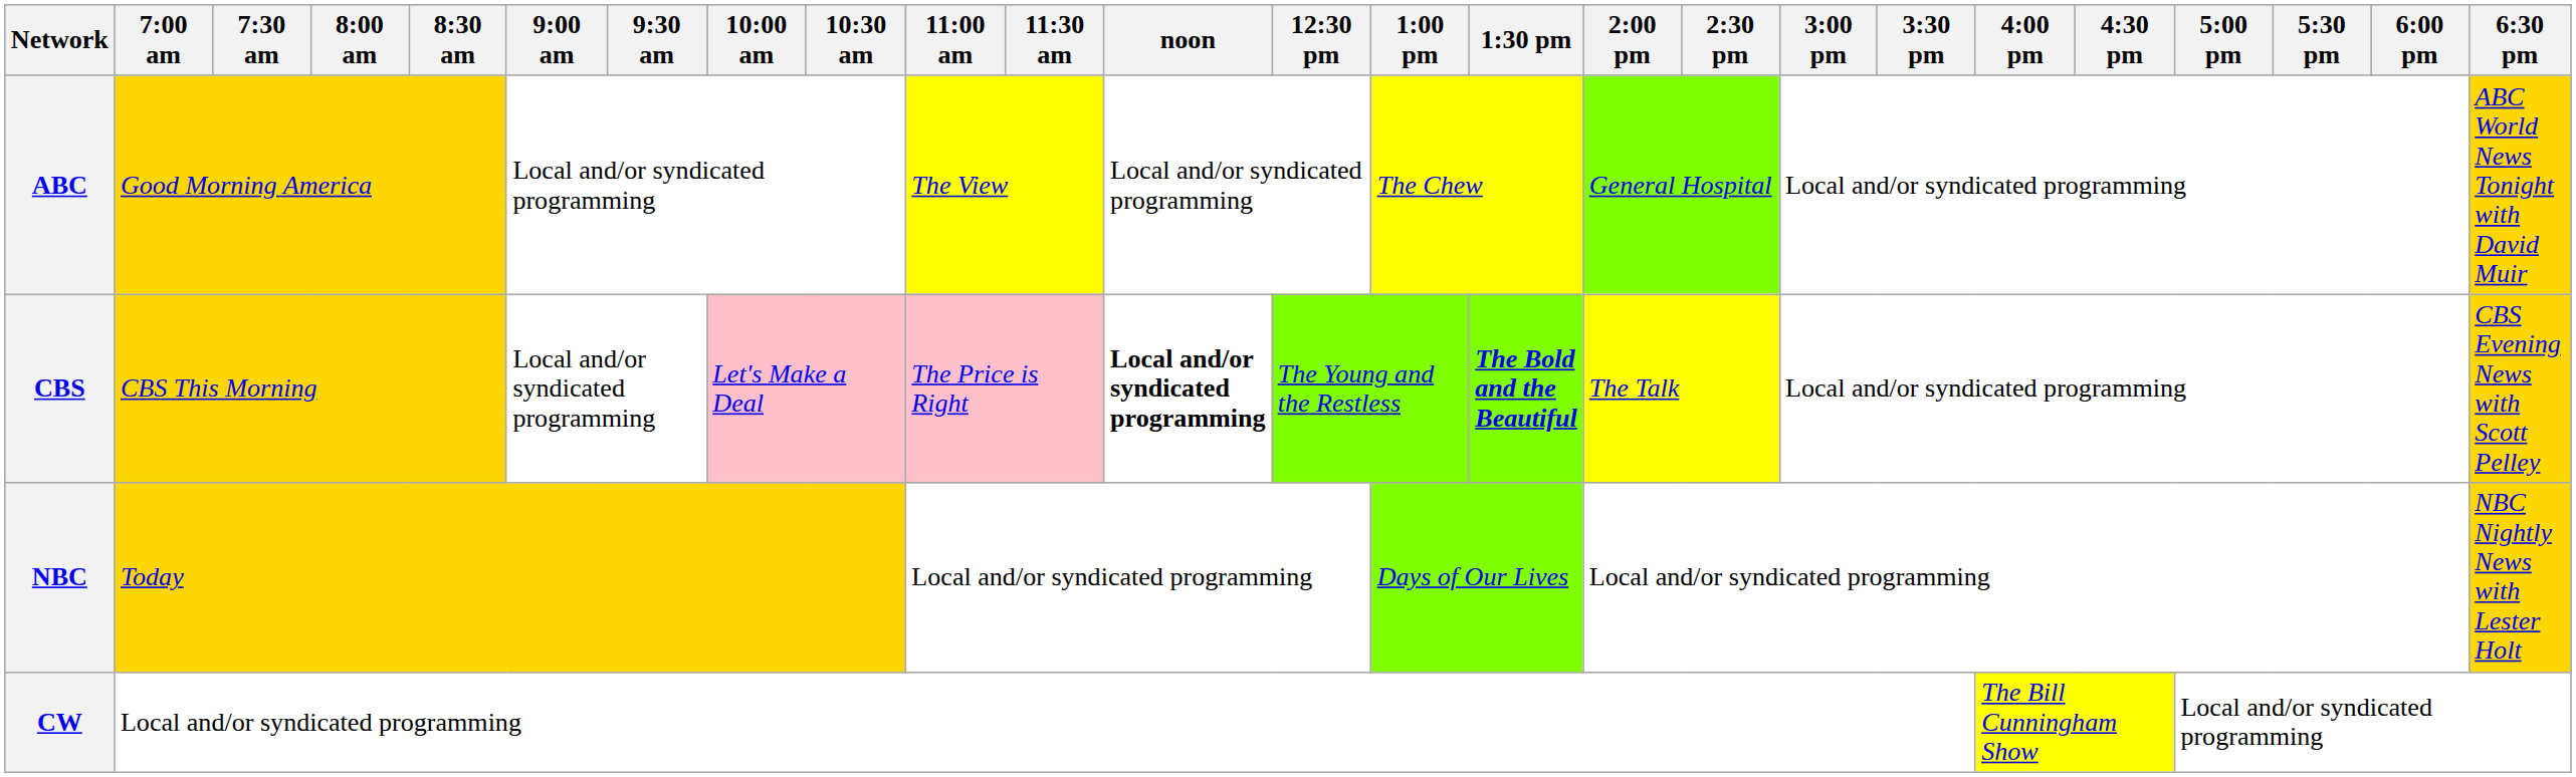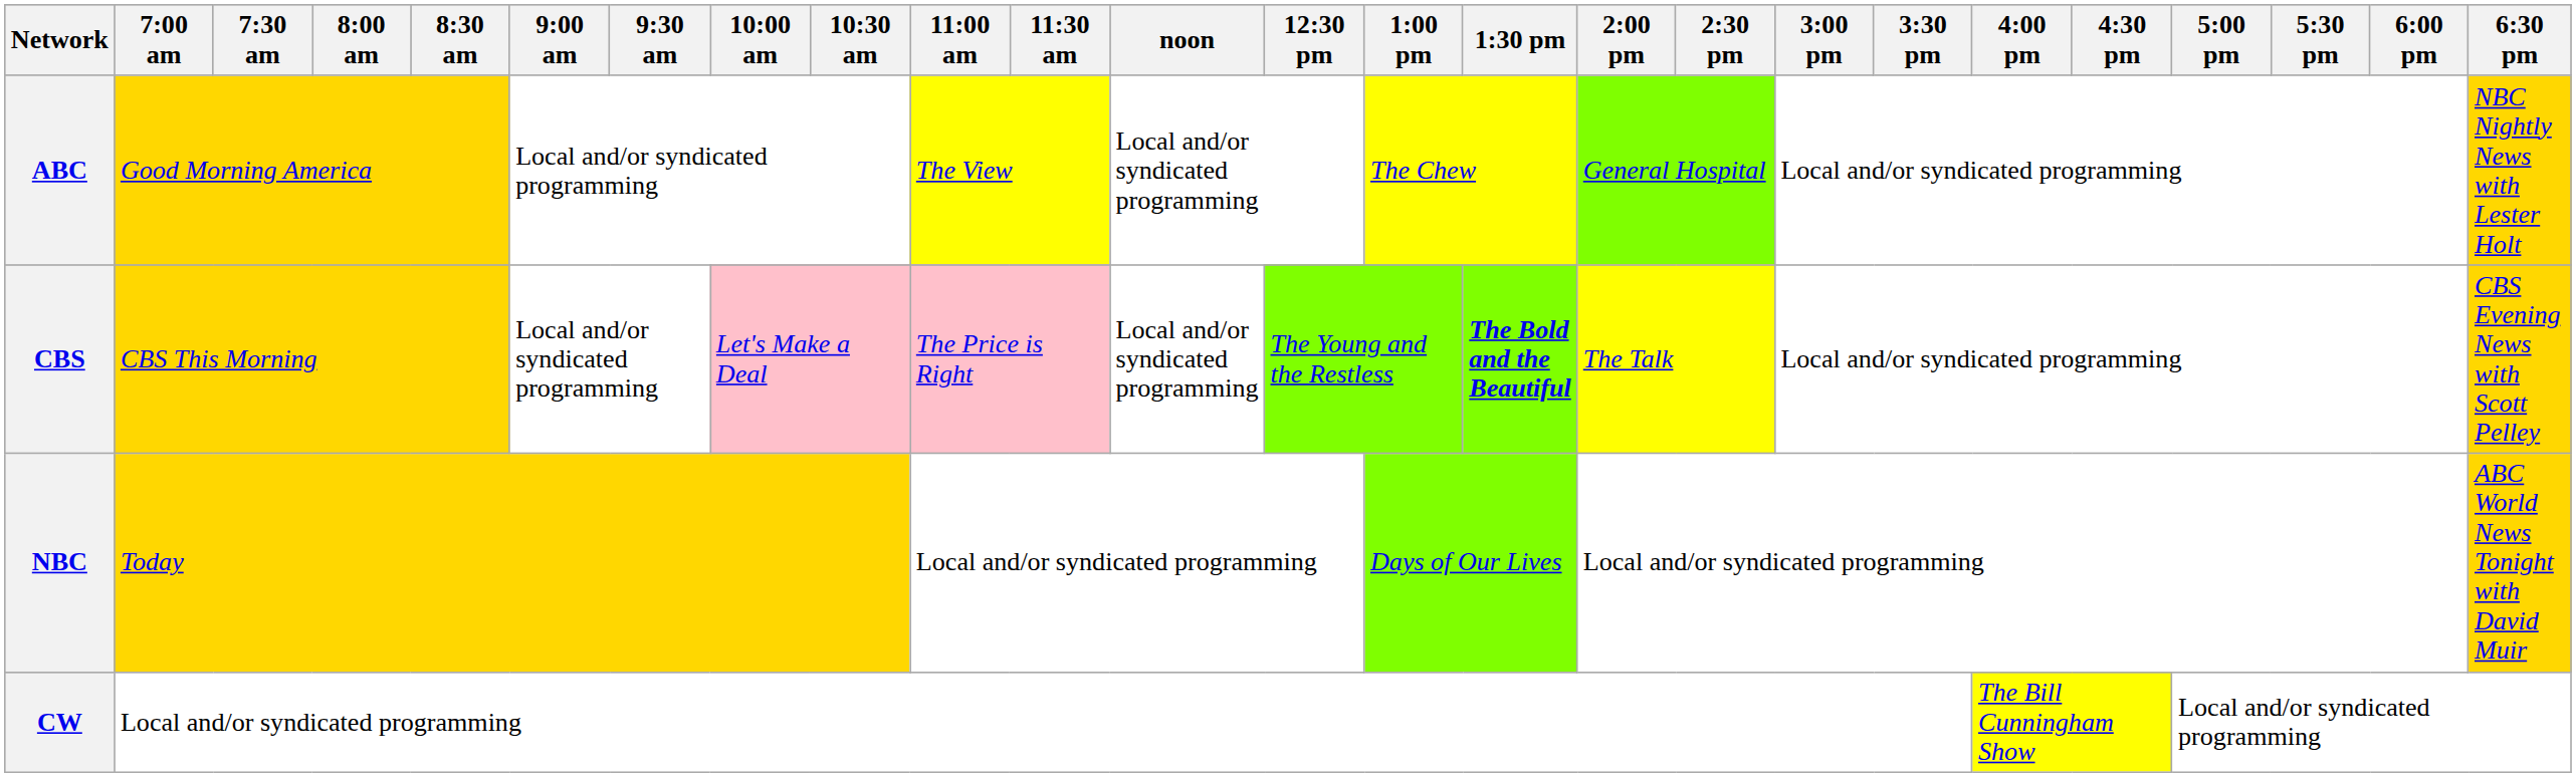ABC | 6:30 pm: ABC World News Tonight with David Muir -> NBC Nightly News with Lester Holt
CBS | noon: bold -> normal
NBC | 6:30 pm: NBC Nightly News with Lester Holt -> ABC World News Tonight with David Muir
